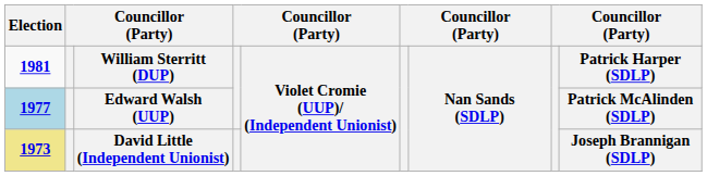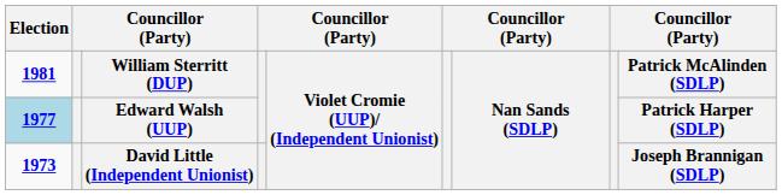William Sterritt (DUP) | column 9: Patrick Harper (SDLP) -> Patrick McAlinden (SDLP)
Edward Walsh (UUP) | column 9: Patrick McAlinden (SDLP) -> Patrick Harper (SDLP)
David Little (Independent Unionist) | Election: khaki background -> no background
